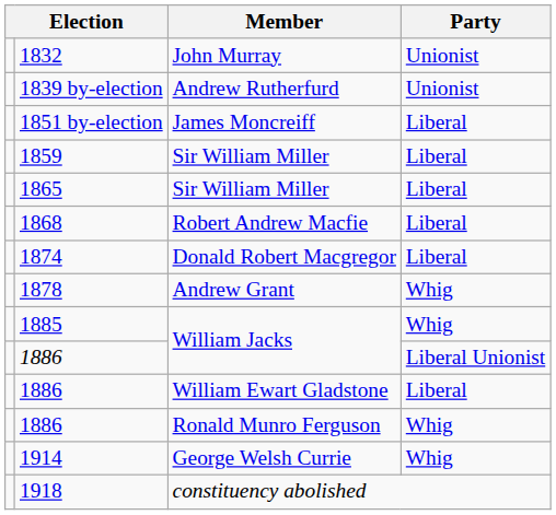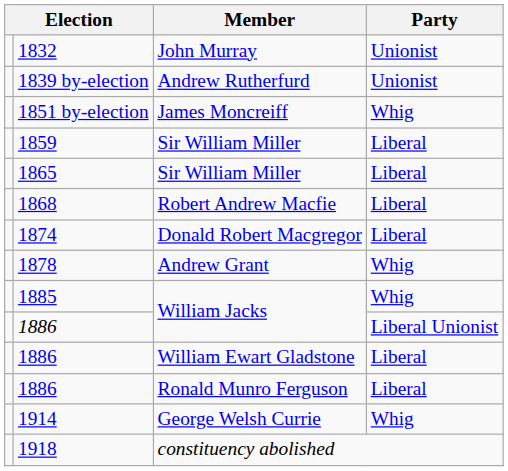1851 by-election | Party: Liberal -> Whig
1886 / Ronald Munro Ferguson | Party: Whig -> Liberal
